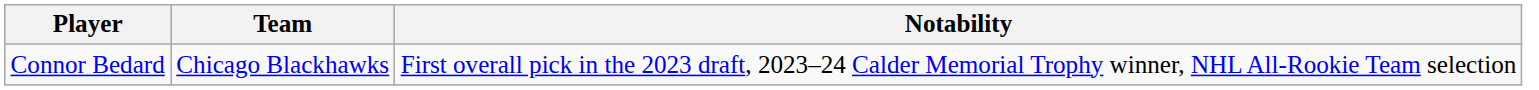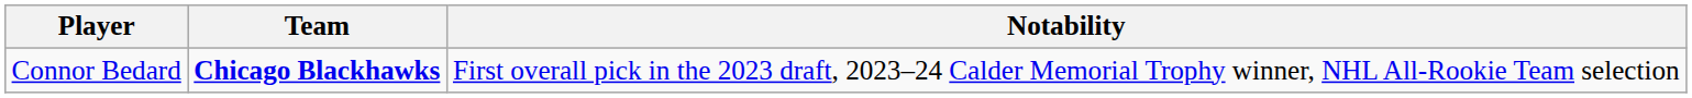row 2 | Team: normal -> bold
